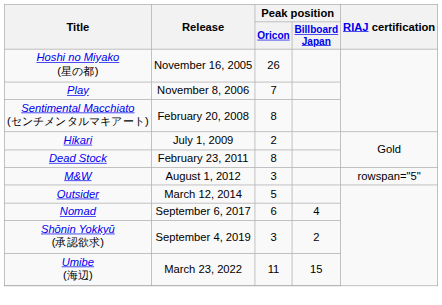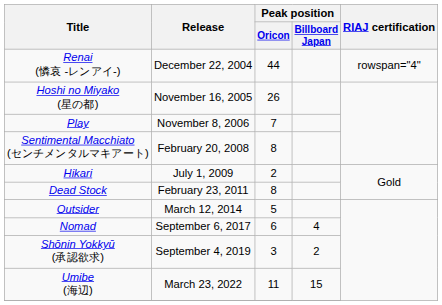+ row: Renai (憐哀 -レンアイ-) | December 22, 2004 | 44 | rowspan="4"
- row: M&W | August 1, 2012 | 3 | rowspan="5"
